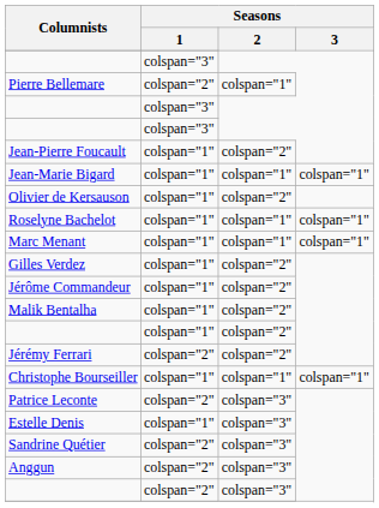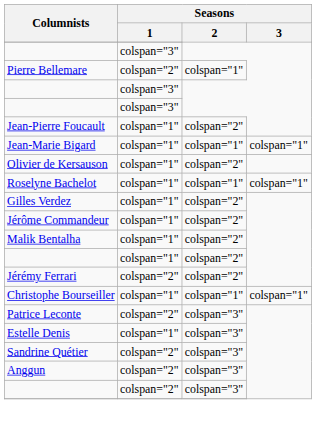- row: Marc Menant | colspan="1" | colspan="1" | colspan="1"
